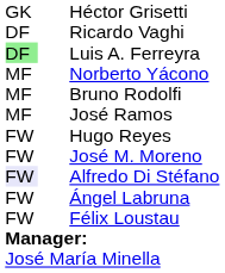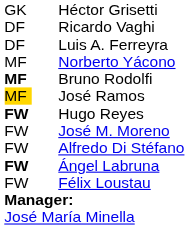Luis A. Ferreyra | column 1: lightgreen background -> no background
Bruno Rodolfi | column 1: normal -> bold
José Ramos | column 1: no background -> gold background
Hugo Reyes | column 1: normal -> bold
Alfredo Di Stéfano | column 1: lavender background -> no background
Ángel Labruna | column 1: normal -> bold
